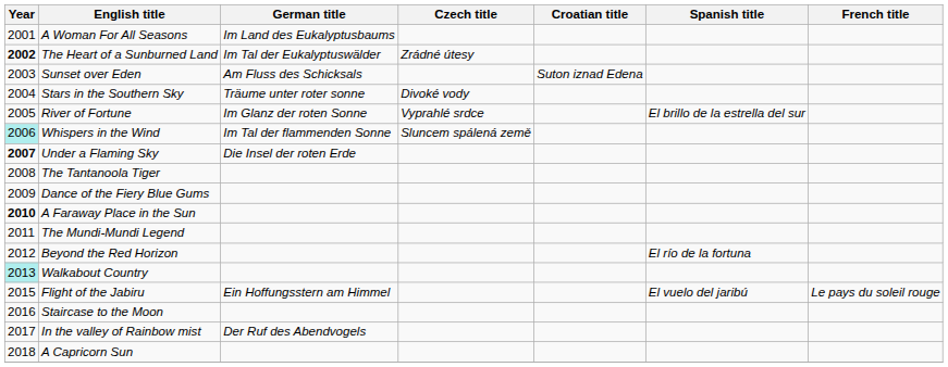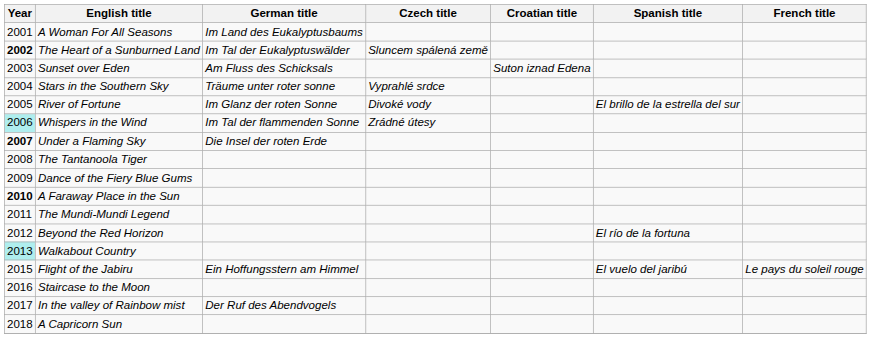The Heart of a Sunburned Land | Czech title: Zrádné útesy -> Sluncem spálená země
Stars in the Southern Sky | Czech title: Divoké vody -> Vyprahlé srdce
River of Fortune | Czech title: Vyprahlé srdce -> Divoké vody
Whispers in the Wind | Czech title: Sluncem spálená země -> Zrádné útesy
